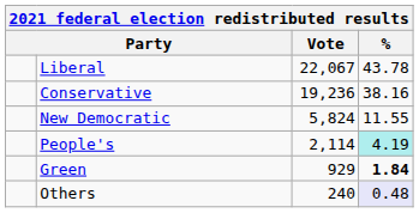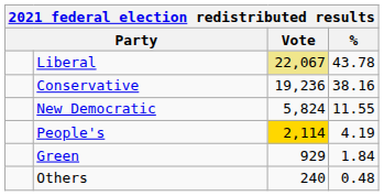Liberal | Vote: no background -> khaki background
People's | Vote: no background -> gold background
People's | %: paleturquoise background -> no background
Green | %: bold -> normal
Others | %: lavender background -> no background
